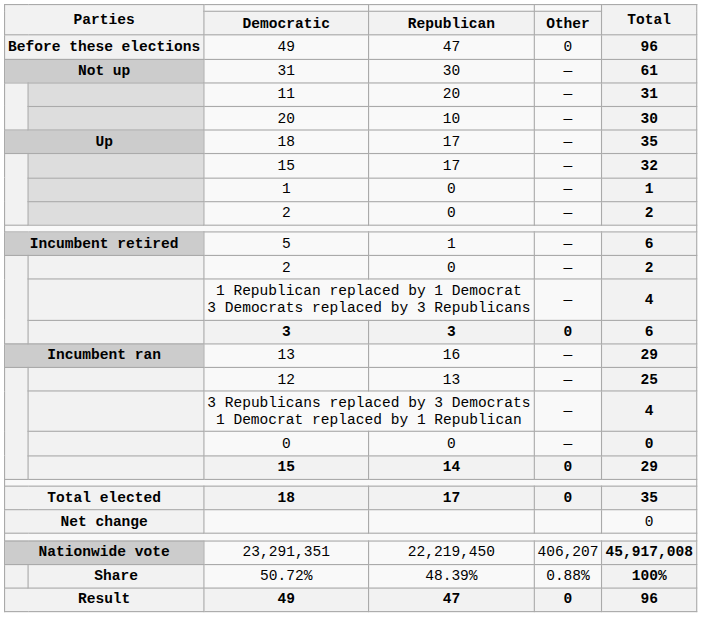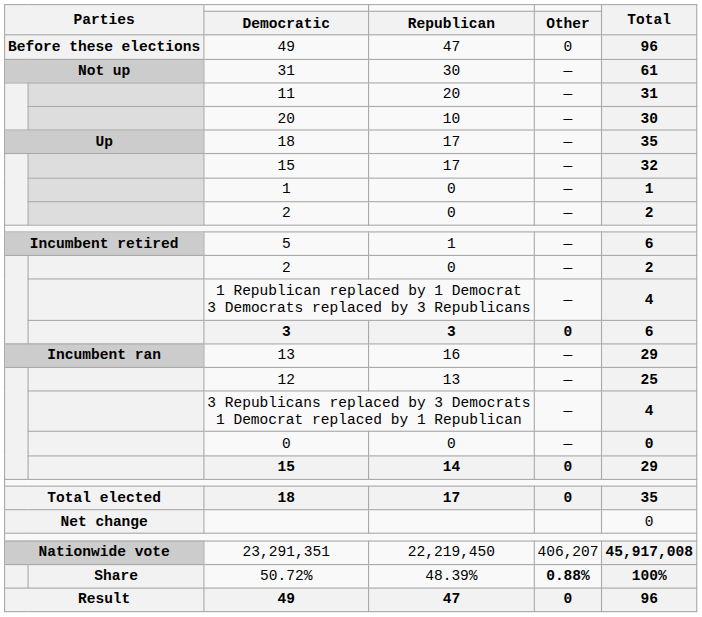50.72% | Other: normal -> bold
